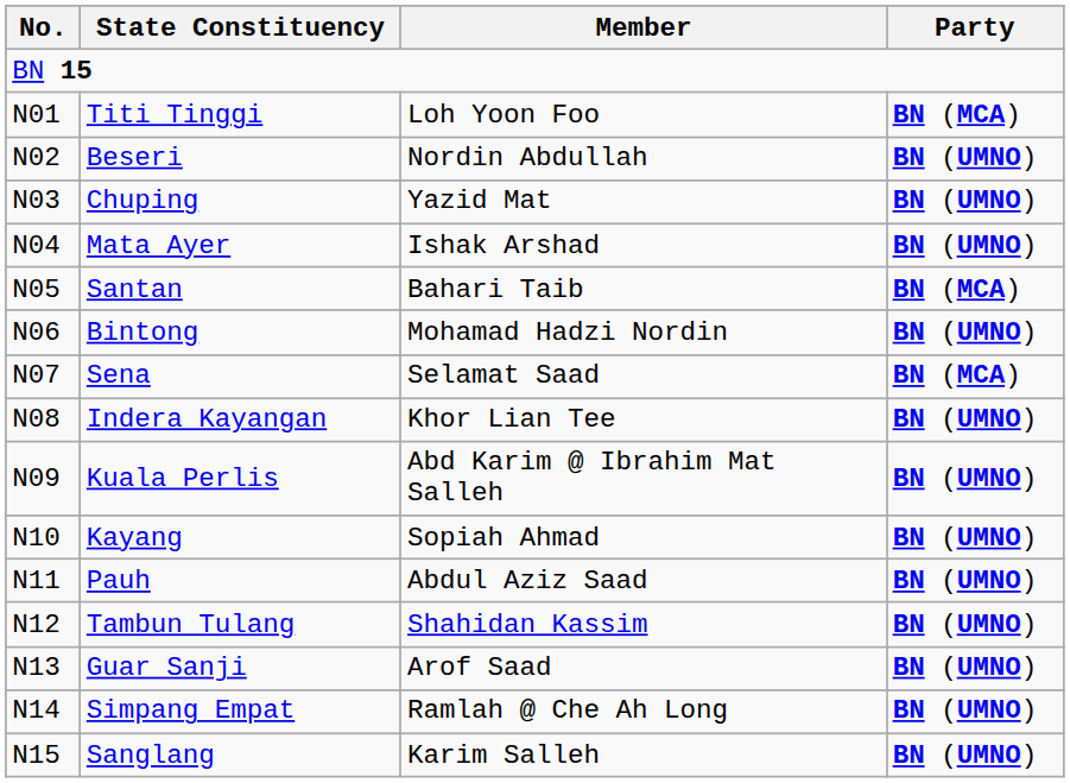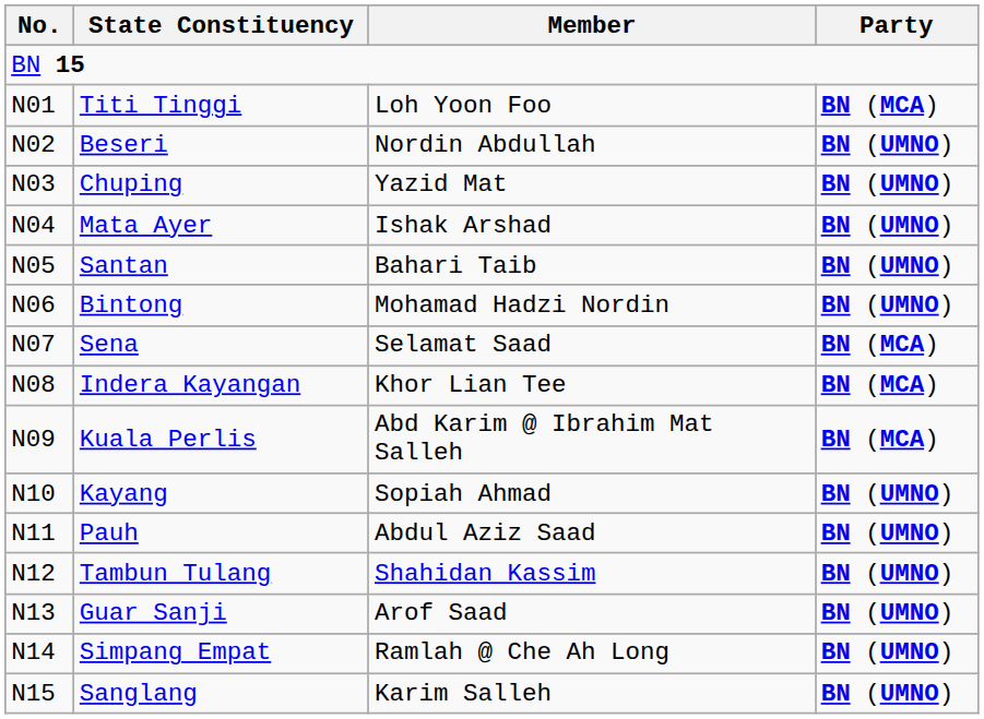Santan | Party: BN (MCA) -> BN (UMNO)
Indera Kayangan | Party: BN (UMNO) -> BN (MCA)
Kuala Perlis | Party: BN (UMNO) -> BN (MCA)
